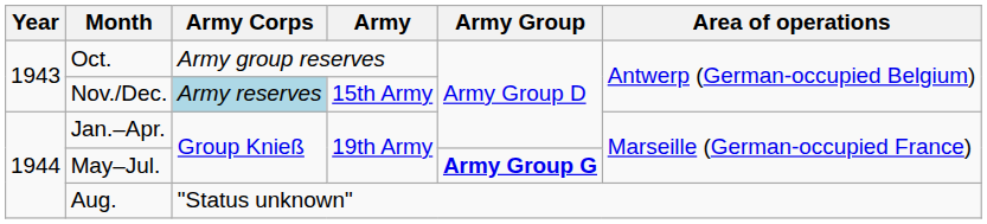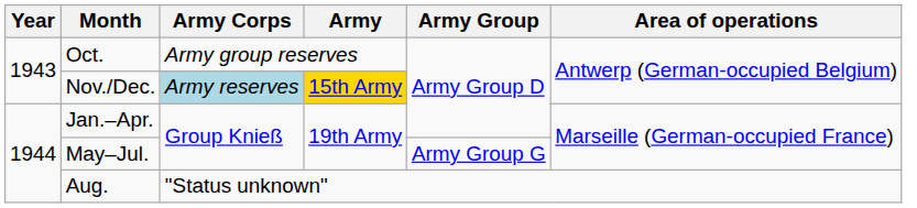Nov./Dec. | Army: no background -> gold background
May–Jul. | Army Group: bold -> normal
